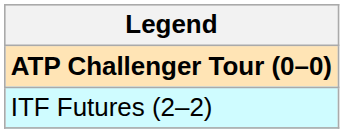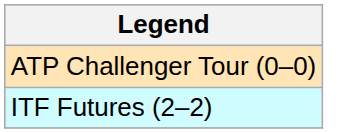row 2 | column 1: bold -> normal
